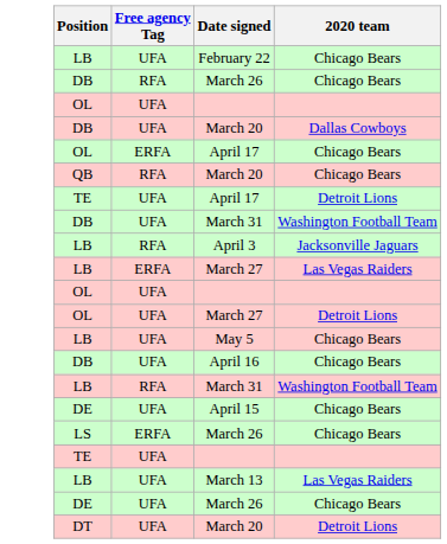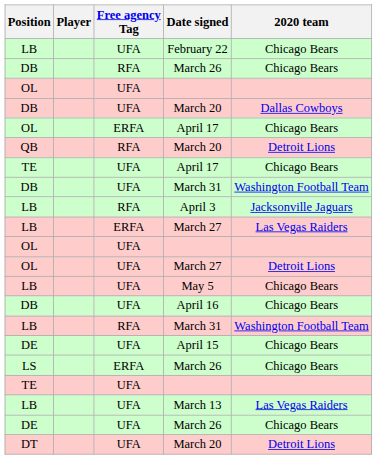+ column: Player
QB / March 20 | 2020 team: Chicago Bears -> Detroit Lions
TE / April 17 | 2020 team: Detroit Lions -> Chicago Bears
